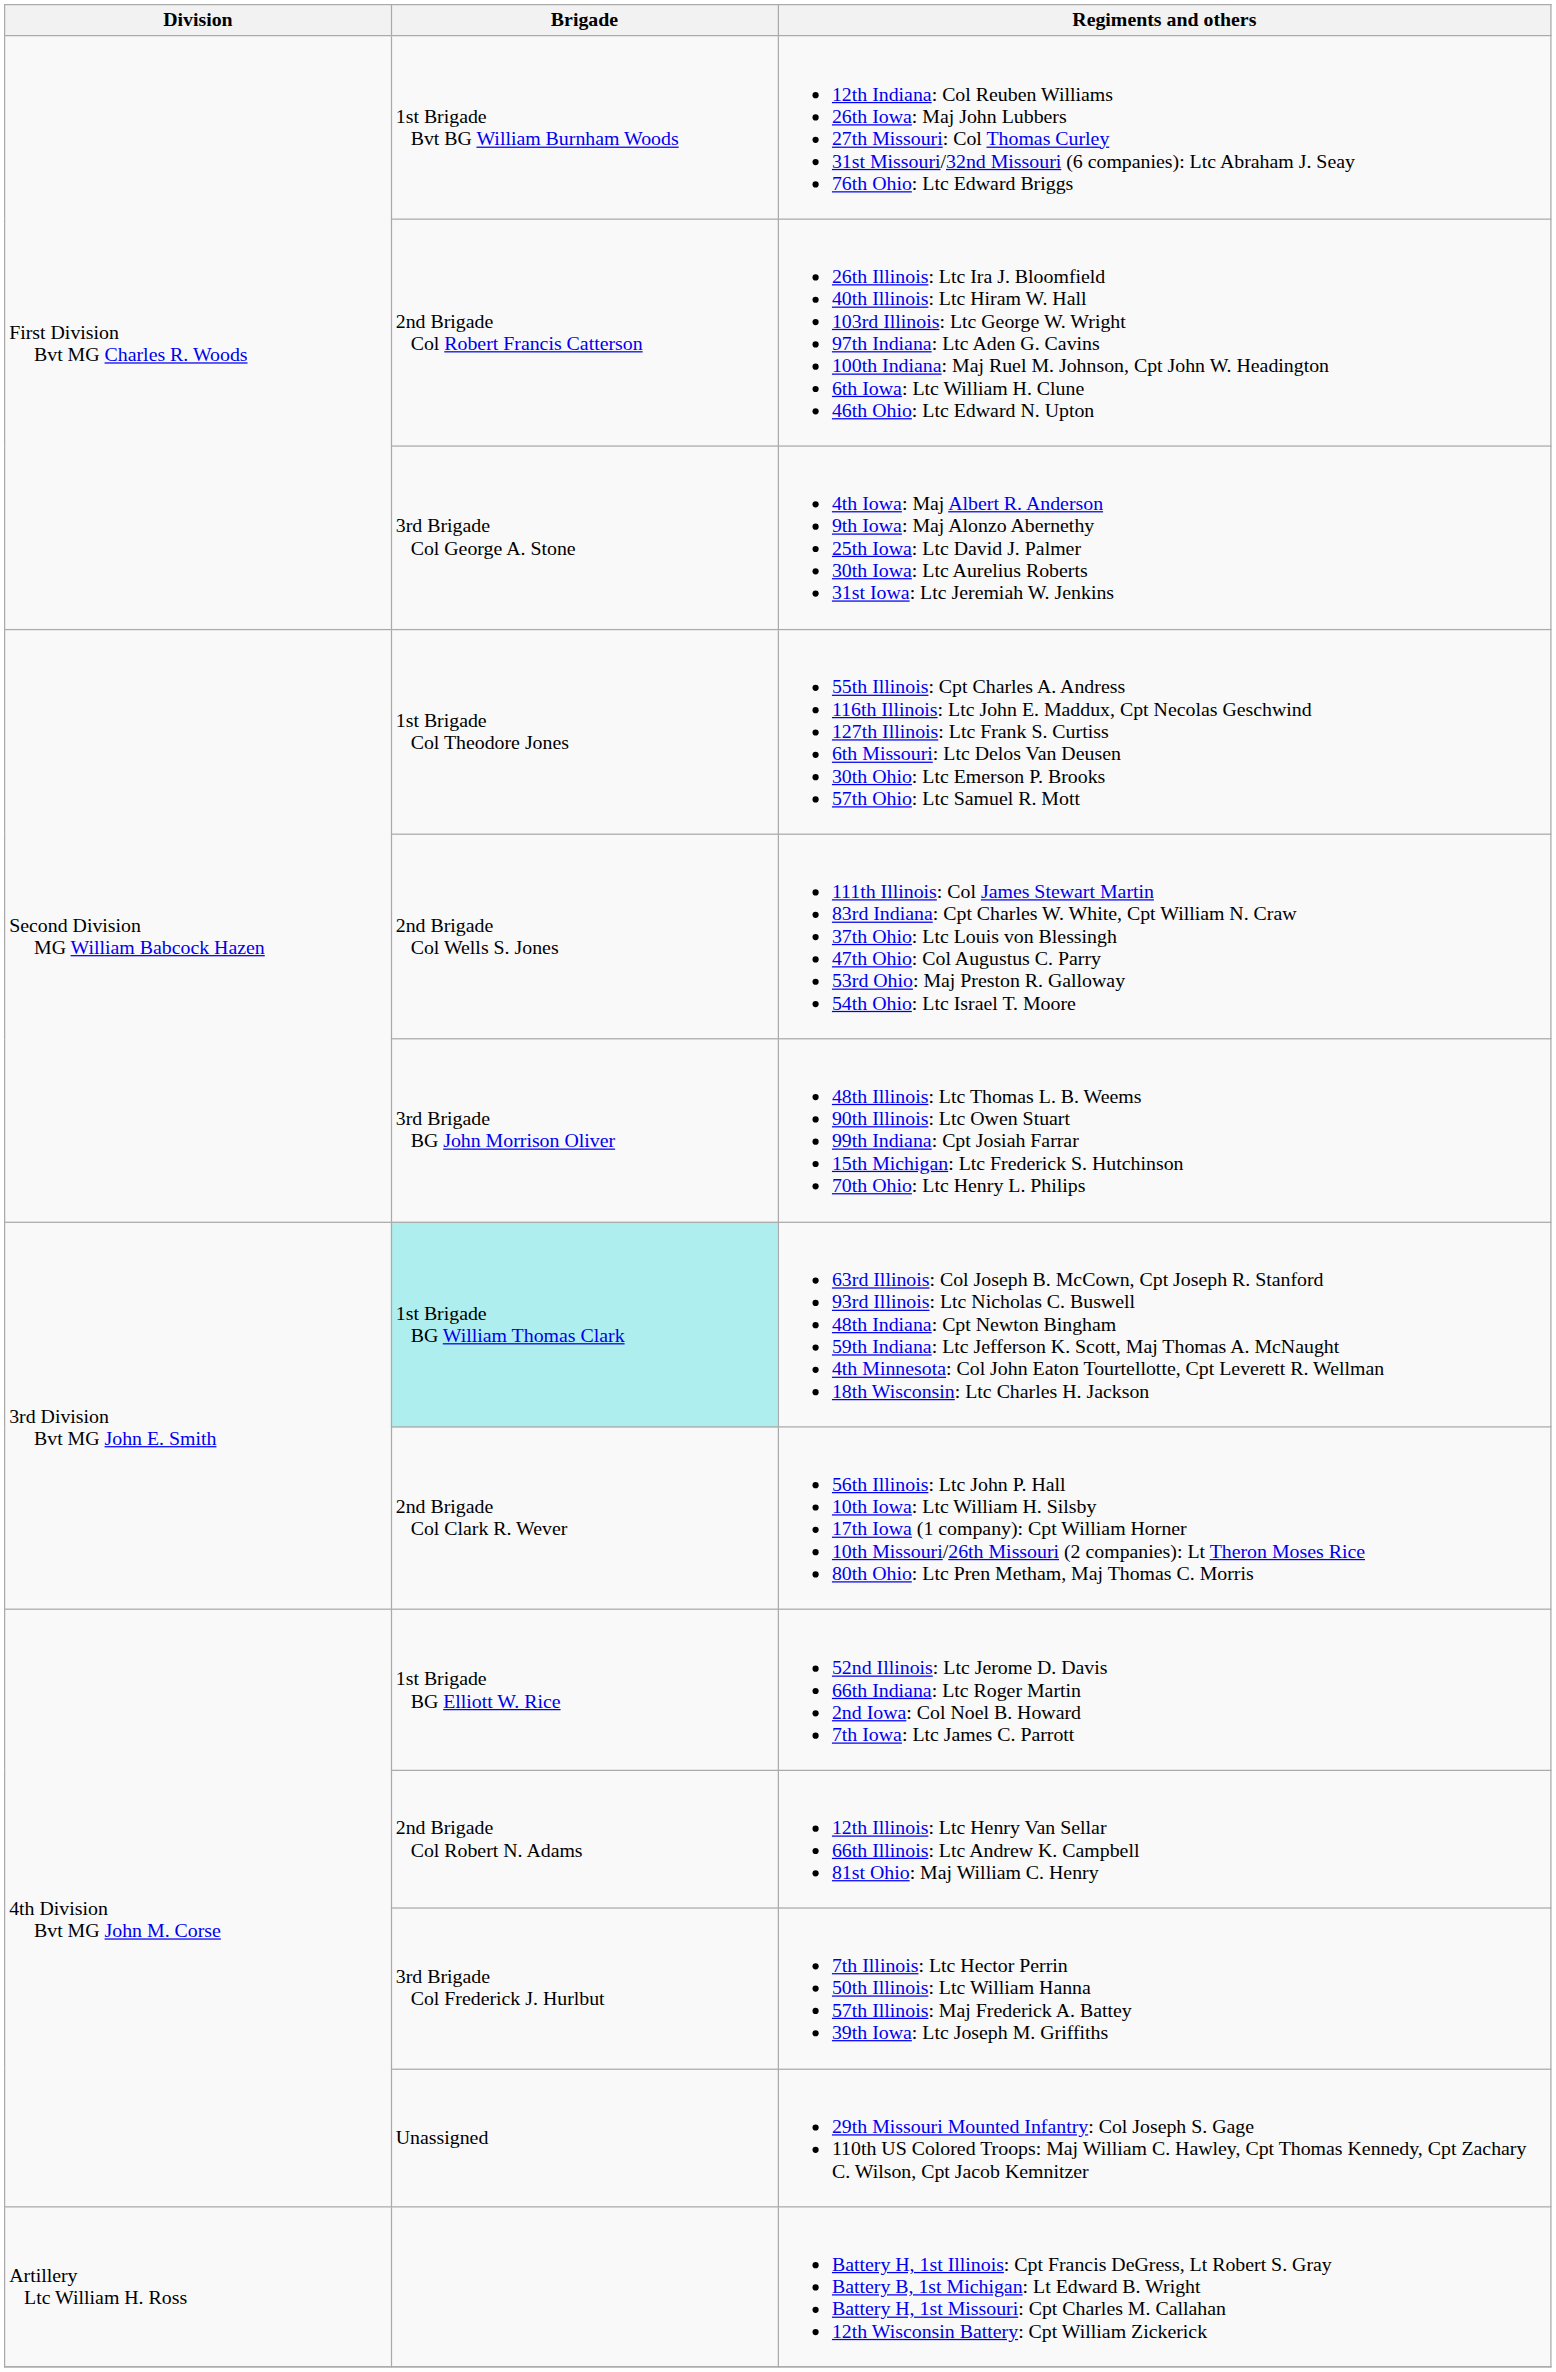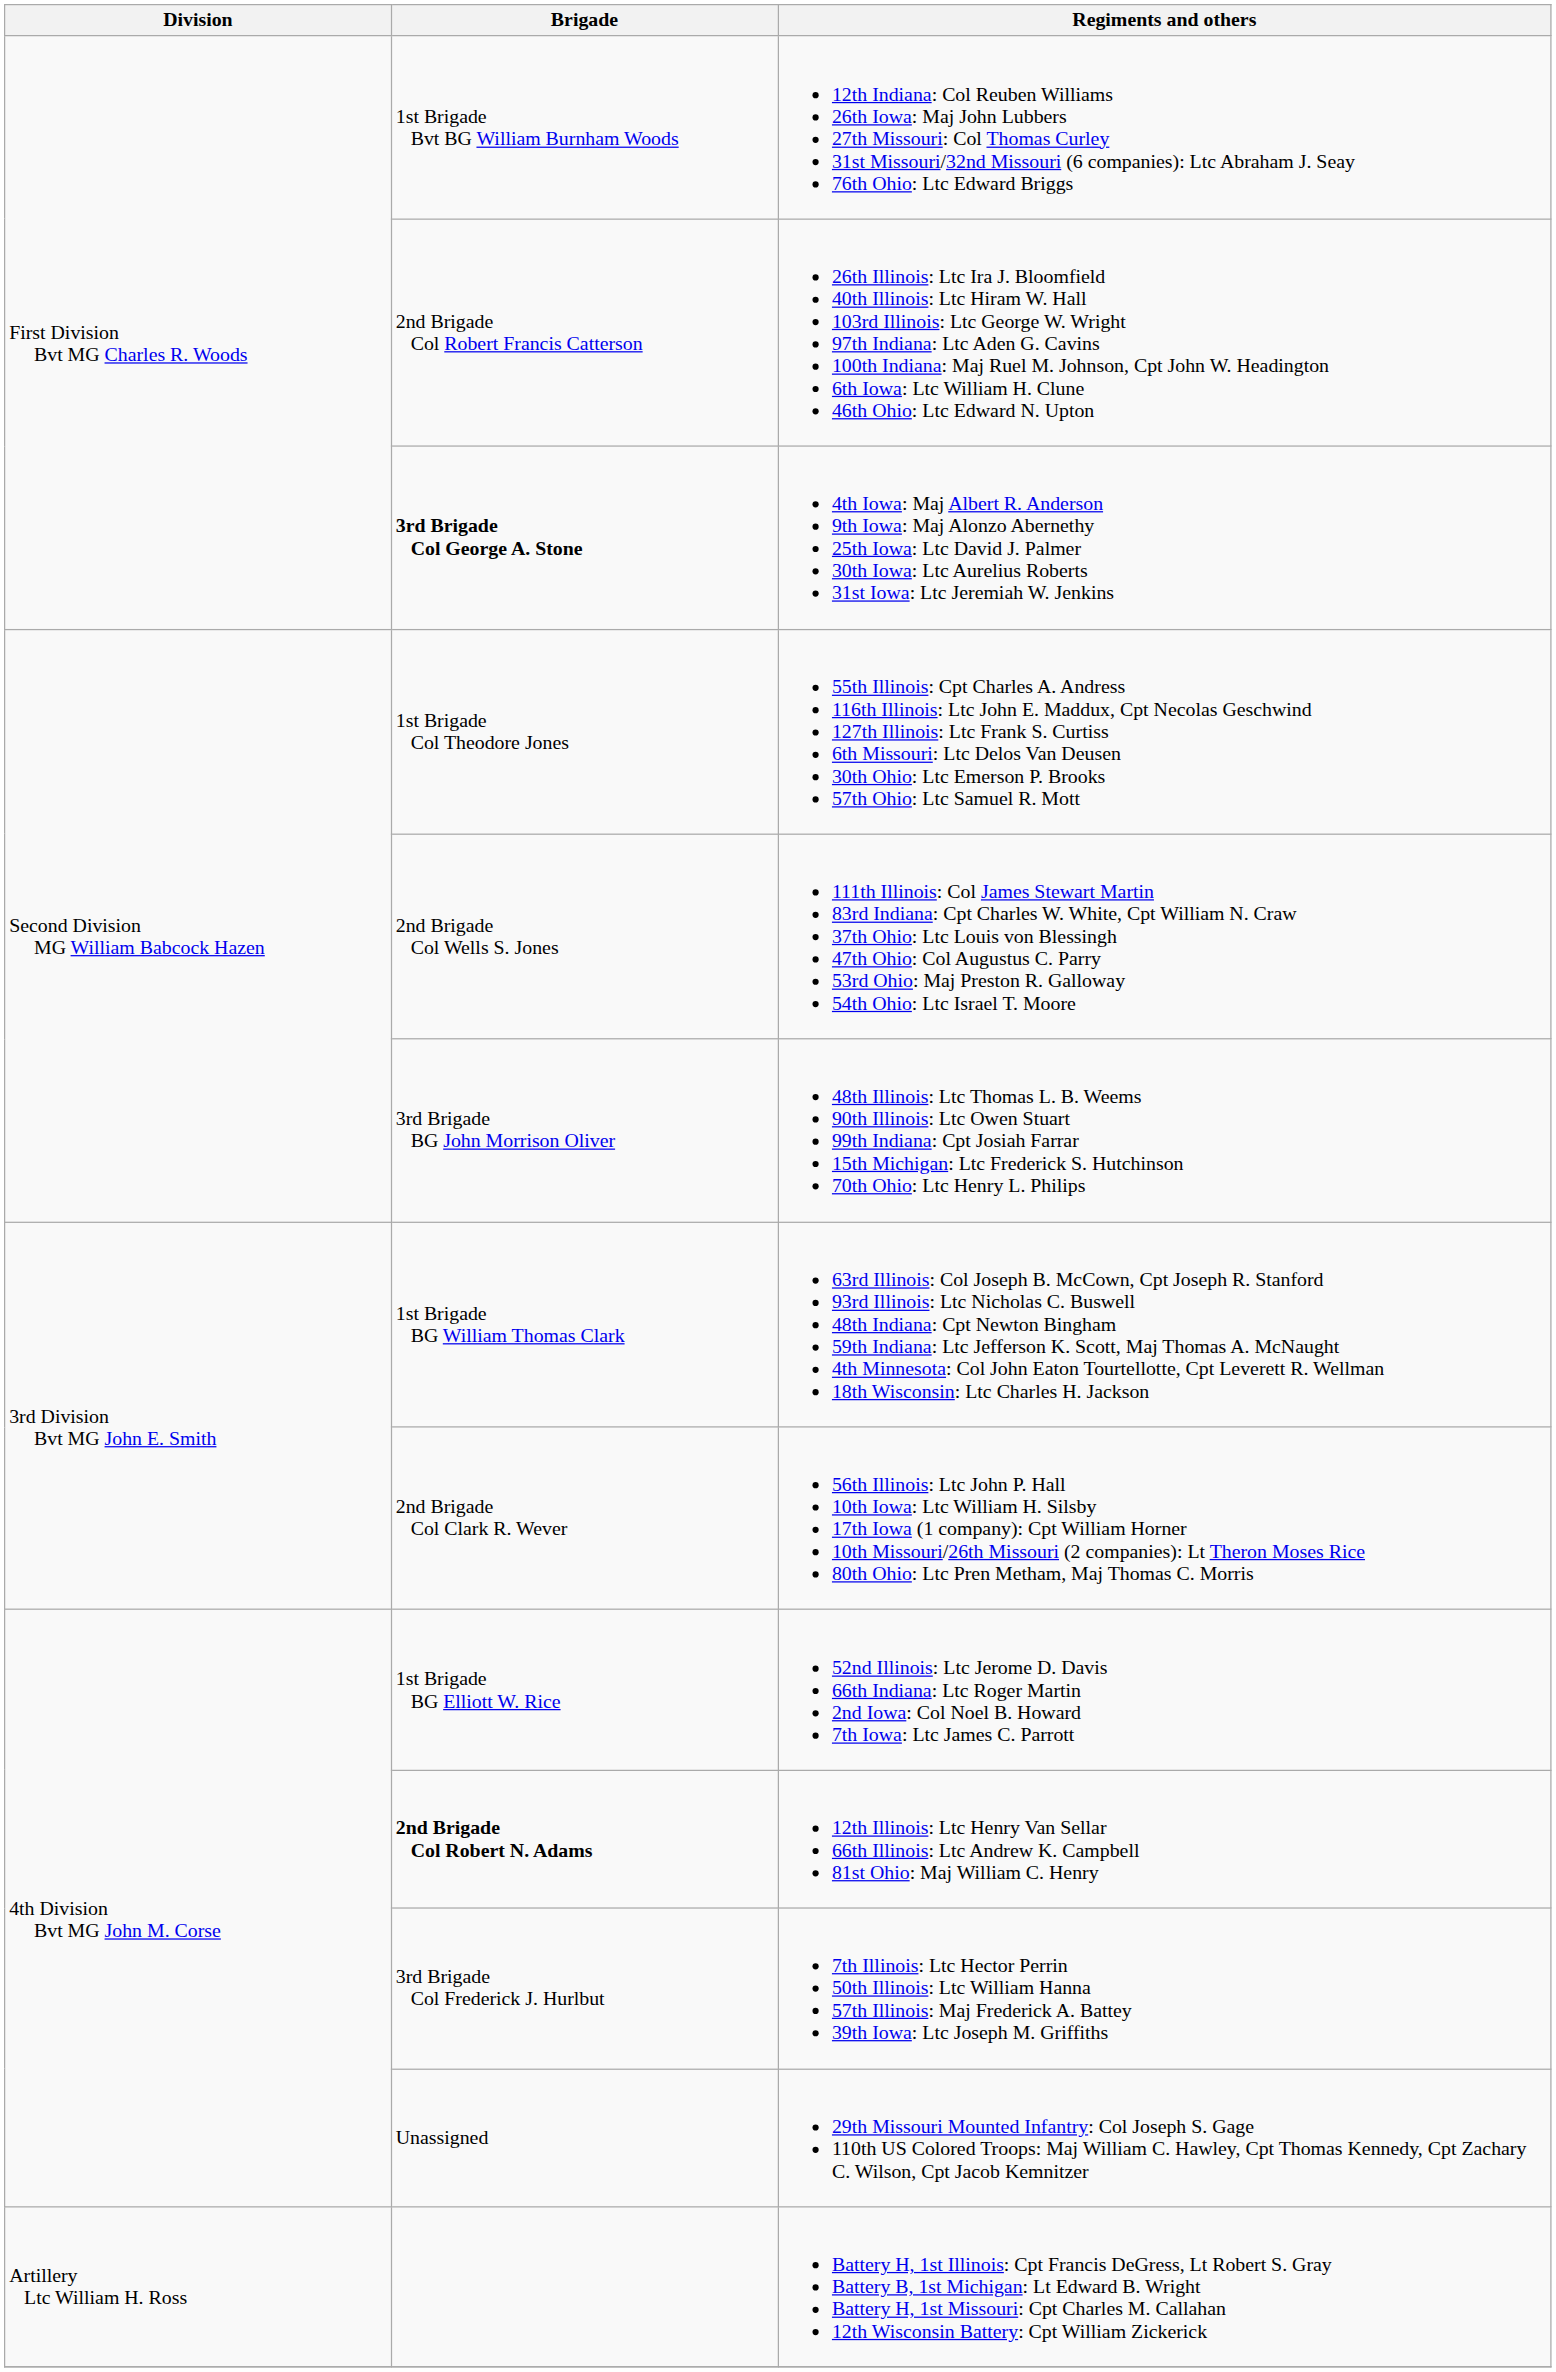3rd Brigade Col George A. Stone | Brigade: normal -> bold
1st Brigade BG William Thomas Clark | Brigade: paleturquoise background -> no background
2nd Brigade Col Robert N. Adams | Brigade: normal -> bold
